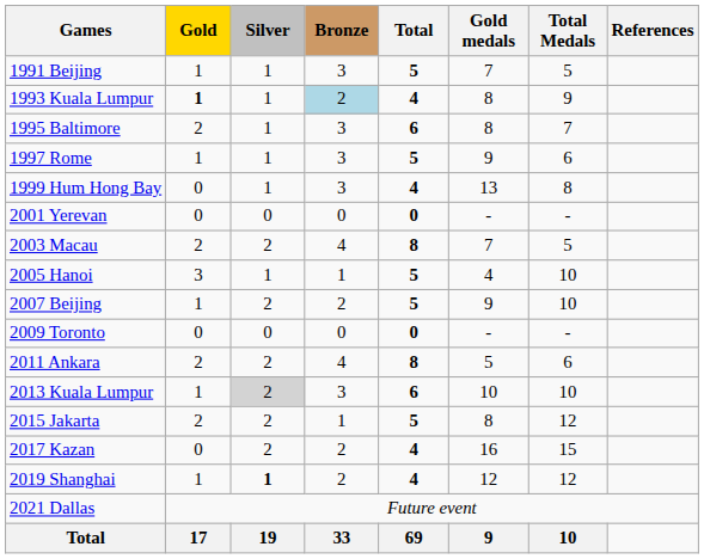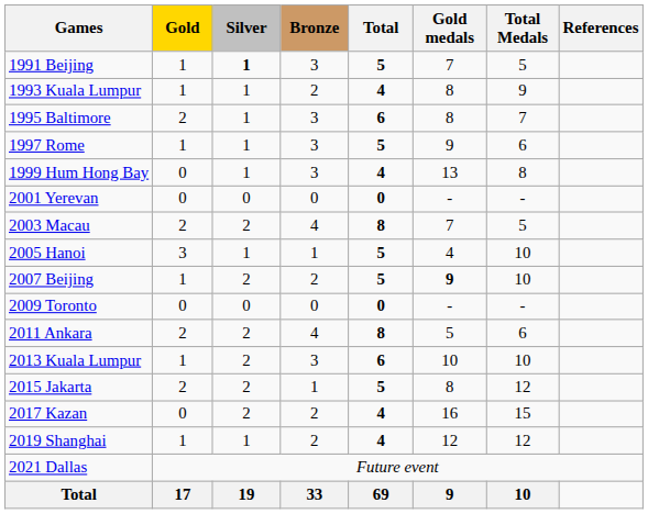1991 Beijing | Silver: normal -> bold
1993 Kuala Lumpur | Gold: bold -> normal
1993 Kuala Lumpur | Bronze: lightblue background -> no background
2007 Beijing | Gold medals: normal -> bold
2013 Kuala Lumpur | Silver: lightgrey background -> no background
2019 Shanghai | Silver: bold -> normal
